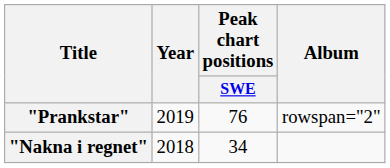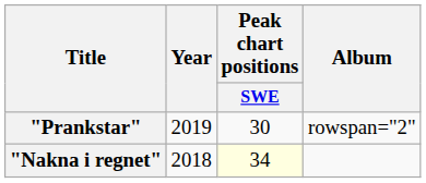"Prankstar" | Peak chart positions / SWE: 76 -> 30
"Nakna i regnet" | Peak chart positions / SWE: no background -> lightyellow background
